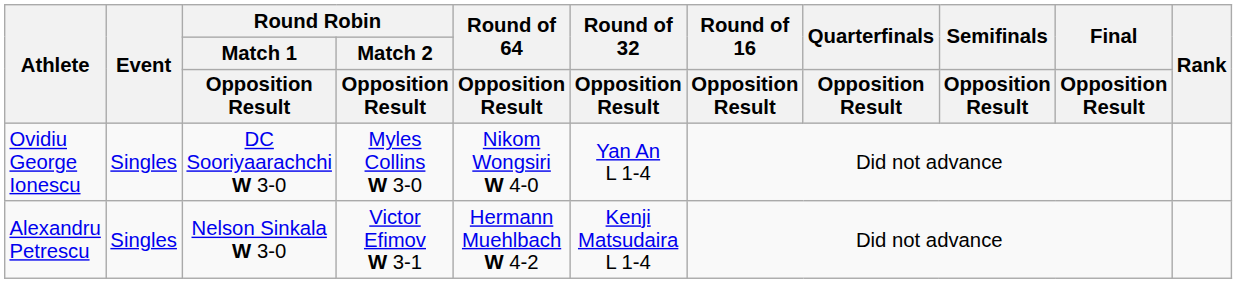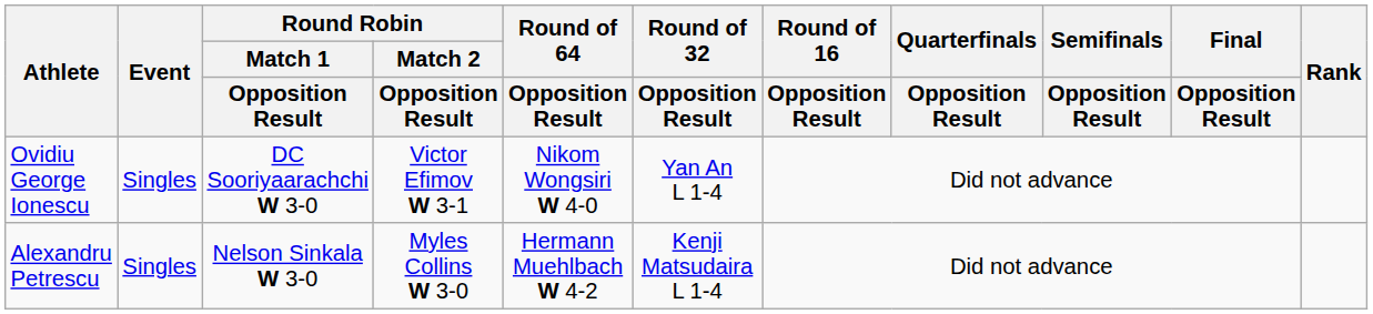Ovidiu George Ionescu | Round Robin / Match 2 / Opposition Result: Myles Collins W 3-0 -> Victor Efimov W 3-1
Alexandru Petrescu | Round Robin / Match 2 / Opposition Result: Victor Efimov W 3-1 -> Myles Collins W 3-0
